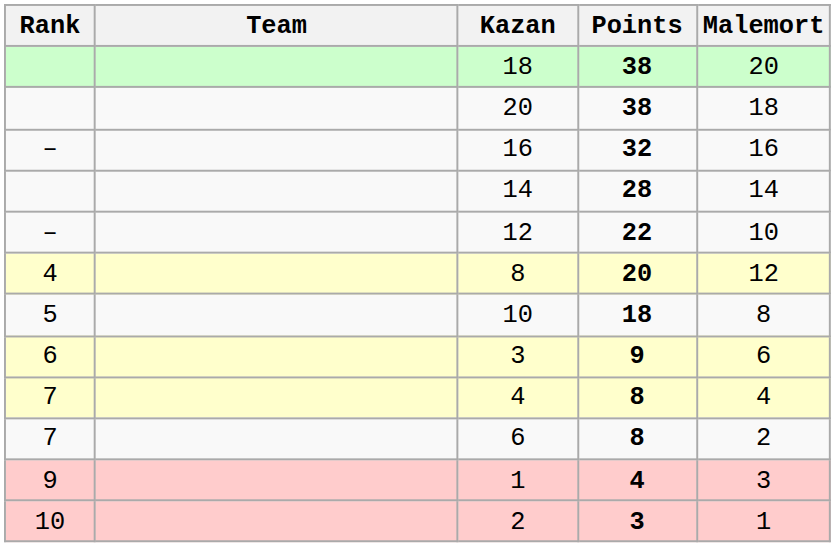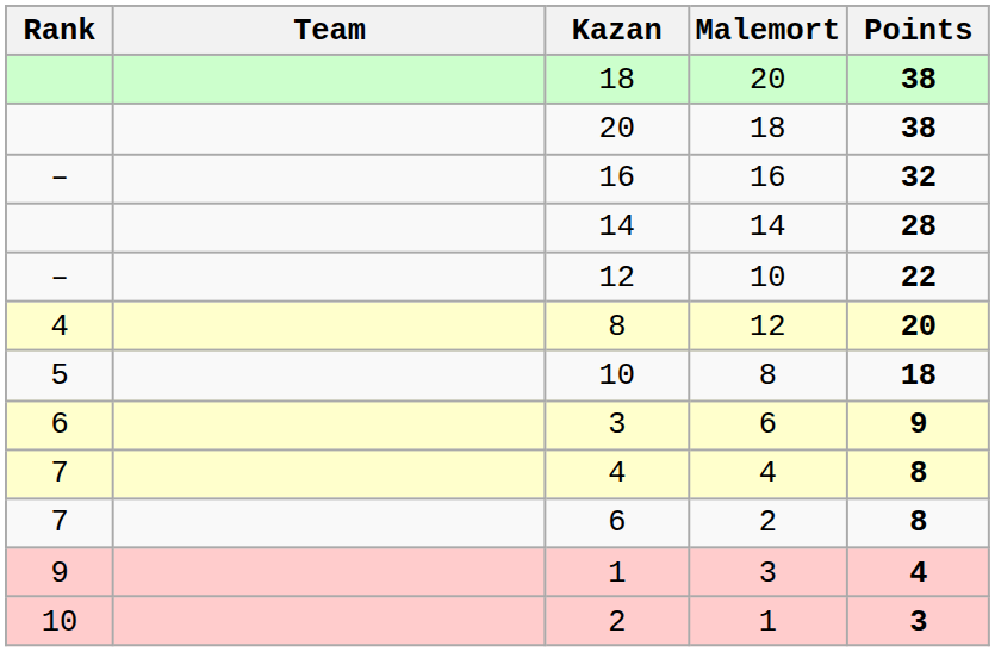columns swapped: Malemort <-> Points
